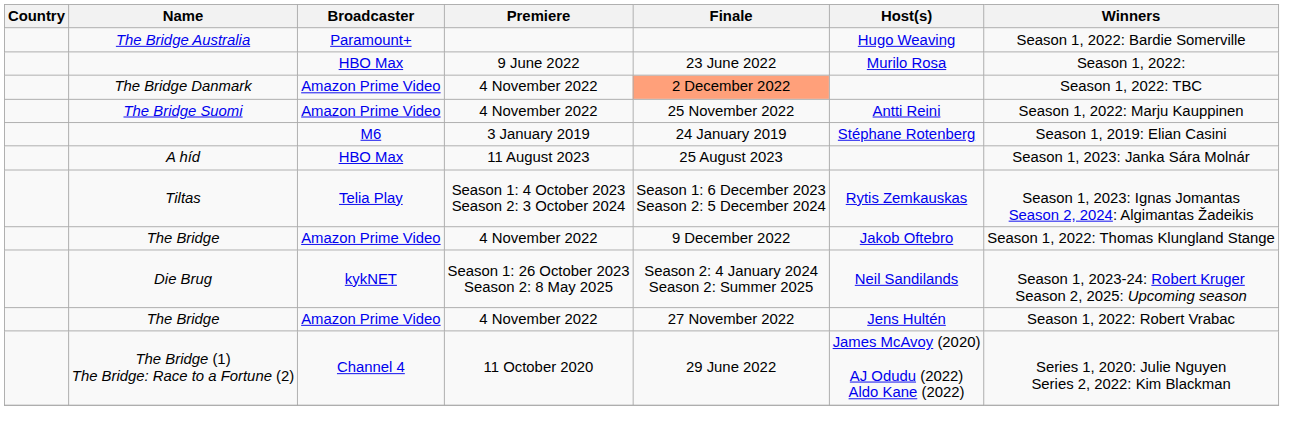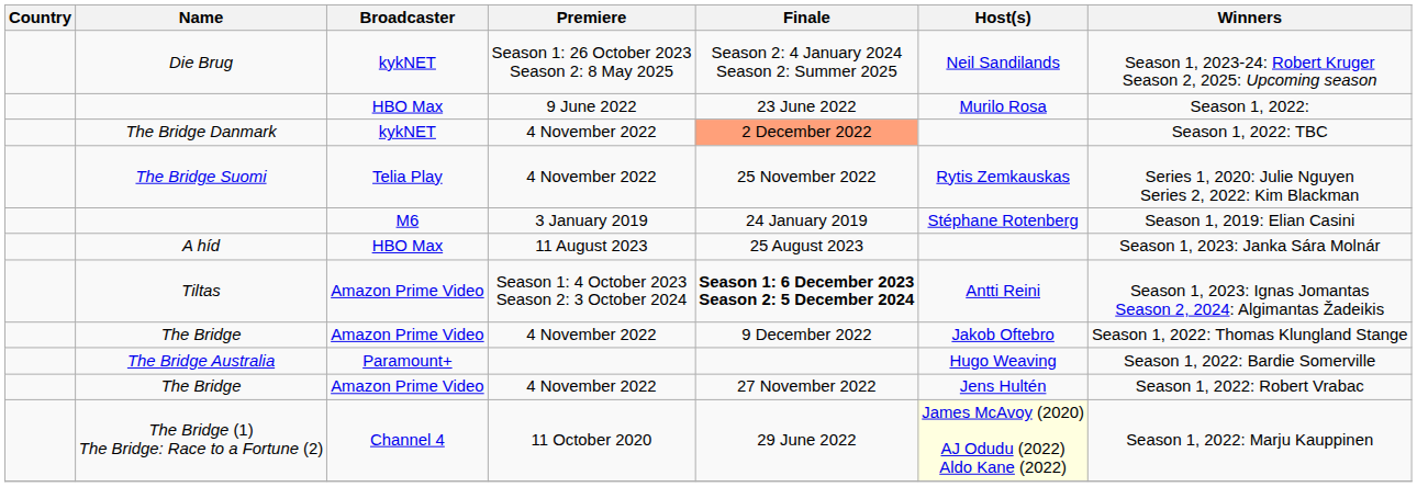rows swapped: The Bridge Australia <-> Die Brug
The Bridge Danmark | Broadcaster: Amazon Prime Video -> kykNET
The Bridge Suomi | Broadcaster: Amazon Prime Video -> Telia Play
The Bridge Suomi | Host(s): Antti Reini -> Rytis Zemkauskas
The Bridge Suomi | Winners: Season 1, 2022: Marju Kauppinen -> Series 1, 2020: Julie Nguyen Series 2, 2022: Kim Blackman
Tiltas | Broadcaster: Telia Play -> Amazon Prime Video
Tiltas | Finale: normal -> bold
Tiltas | Host(s): Rytis Zemkauskas -> Antti Reini
The Bridge (1) The Bridge: Race to a Fortune (2) | Host(s): no background -> lightyellow background
The Bridge (1) The Bridge: Race to a Fortune (2) | Winners: Series 1, 2020: Julie Nguyen Series 2, 2022: Kim Blackman -> Season 1, 2022: Marju Kauppinen
